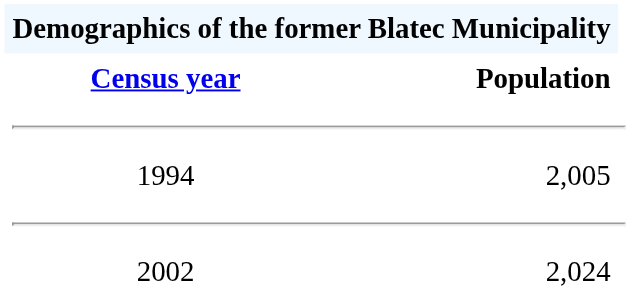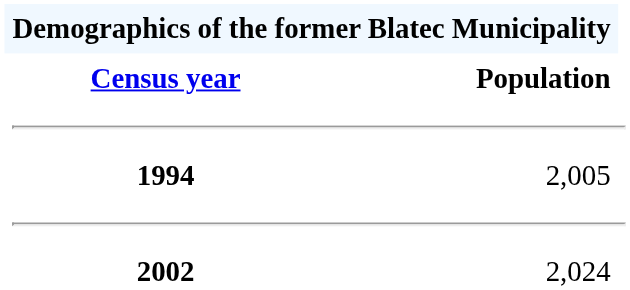1994 | Demographics of the former Blatec Municipality / Census year: normal -> bold
2002 | Demographics of the former Blatec Municipality / Census year: normal -> bold
